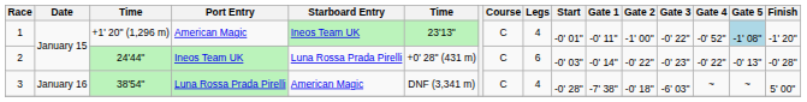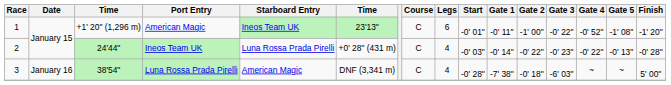row 2 | Legs: 4 -> 6
row 2 | Gate 5: lightblue background -> no background
row 3 | Legs: 6 -> 4
